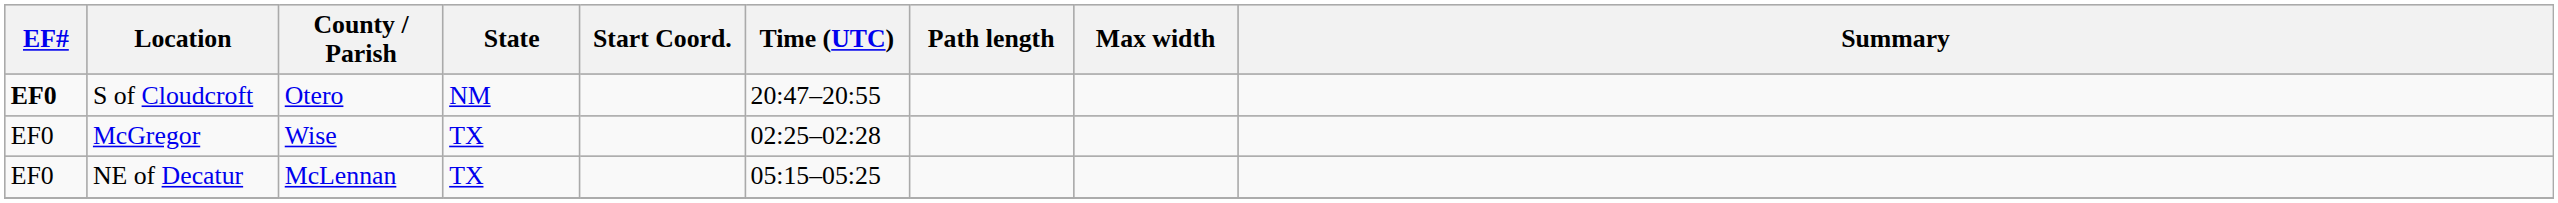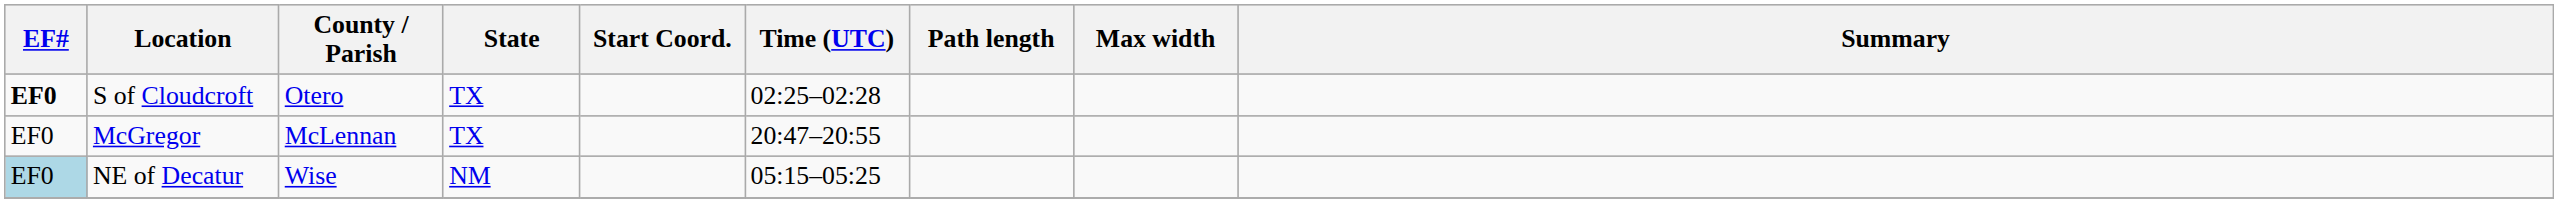S of Cloudcroft | State: NM -> TX
S of Cloudcroft | Time (UTC): 20:47–20:55 -> 02:25–02:28
McGregor | County / Parish: Wise -> McLennan
McGregor | Time (UTC): 02:25–02:28 -> 20:47–20:55
NE of Decatur | EF#: no background -> lightblue background
NE of Decatur | County / Parish: McLennan -> Wise
NE of Decatur | State: TX -> NM
